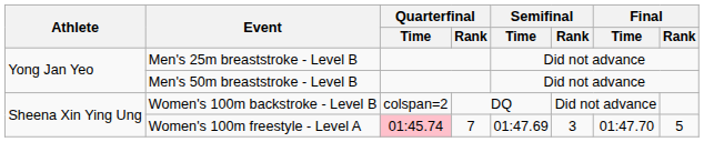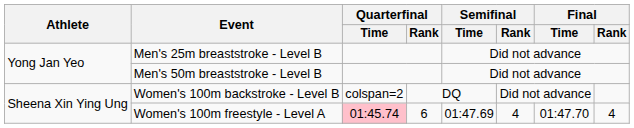Women's 100m freestyle - Level A | Quarterfinal / Rank: 7 -> 6
Women's 100m freestyle - Level A | Semifinal / Rank: 3 -> 4
Women's 100m freestyle - Level A | Final / Rank: 5 -> 4
